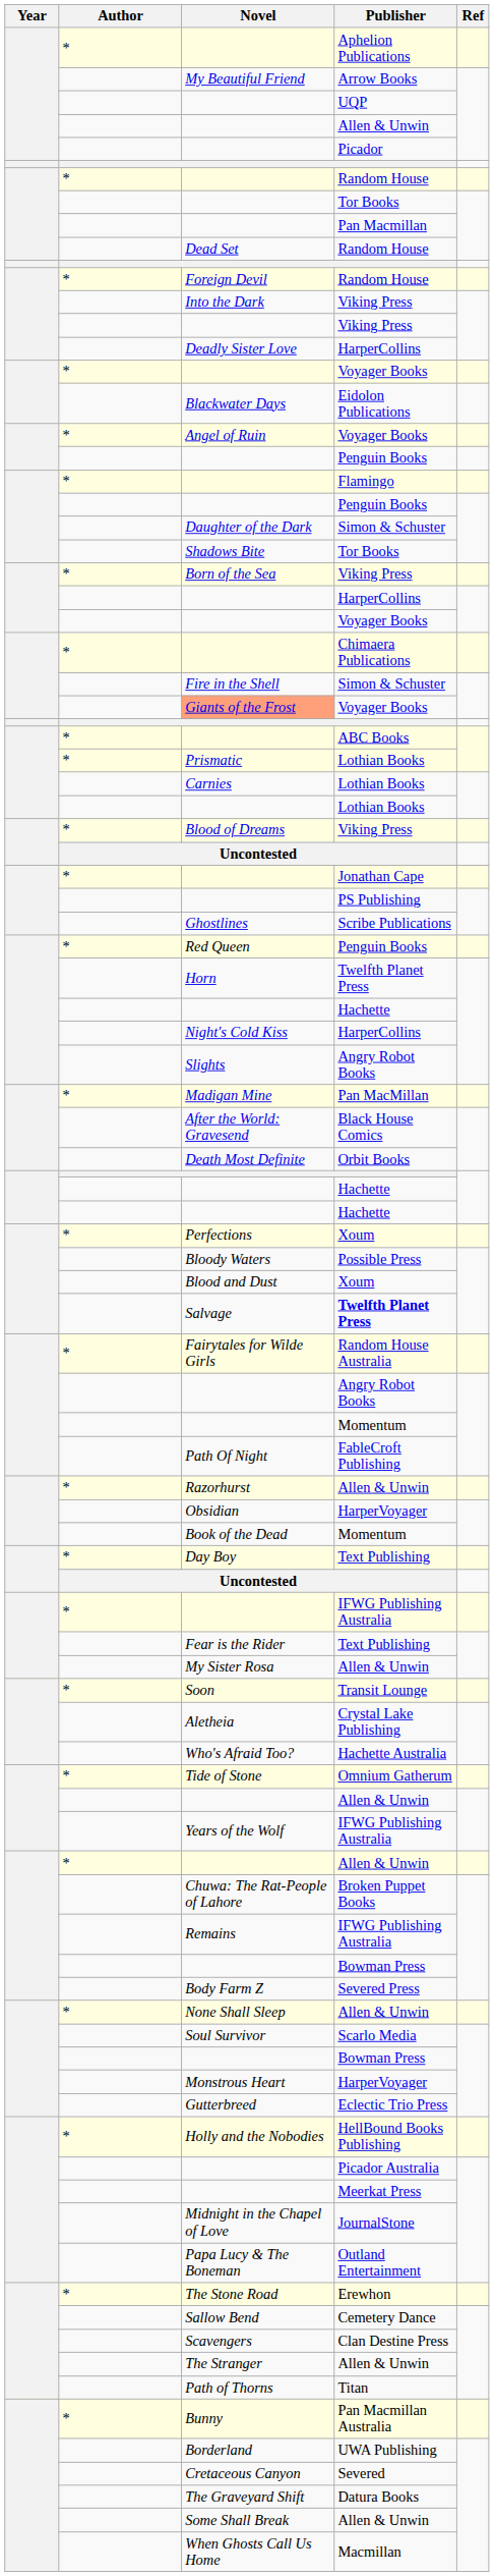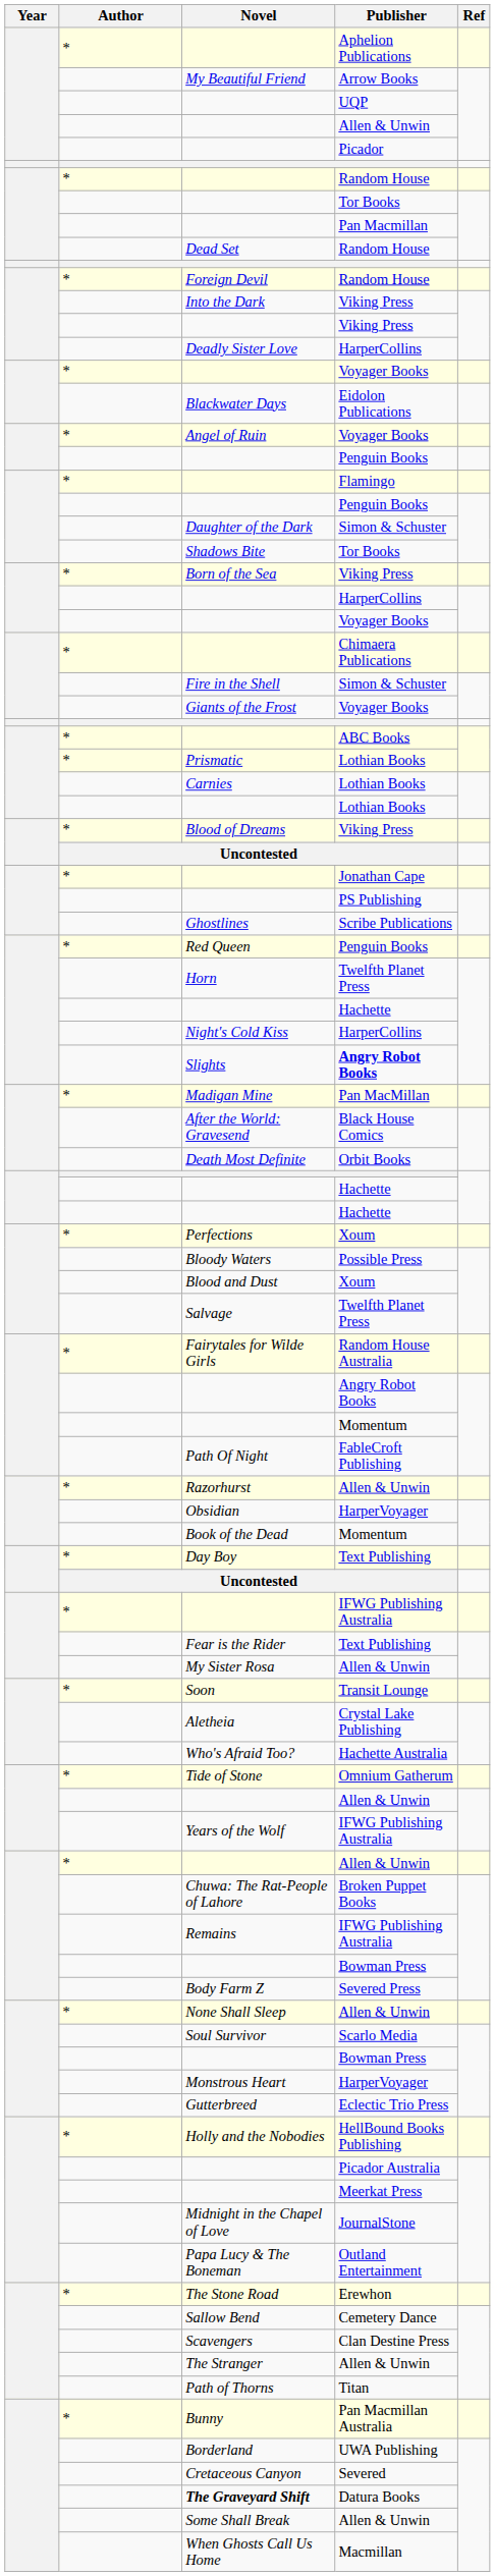Giants of the Frost | Novel: lightsalmon background -> no background
Slights | Publisher: normal -> bold
Salvage | Publisher: bold -> normal
The Graveyard Shift | Novel: normal -> bold
